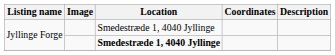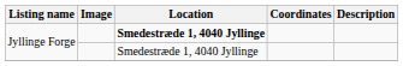row 2 | Location: normal -> bold
row 3 | Location: bold -> normal
